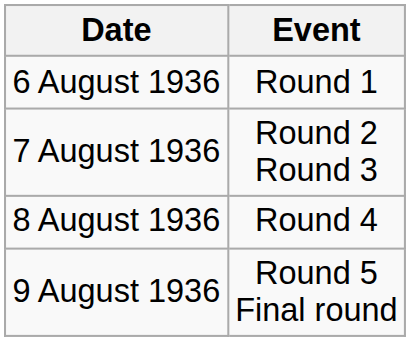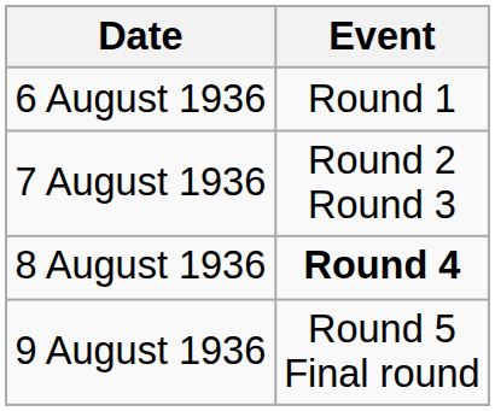8 August 1936 | Event: normal -> bold
